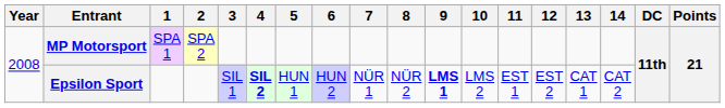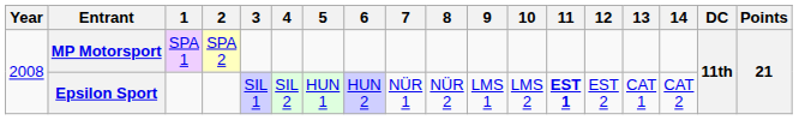Epsilon Sport | 4: bold -> normal
Epsilon Sport | 9: bold -> normal
Epsilon Sport | 11: normal -> bold
